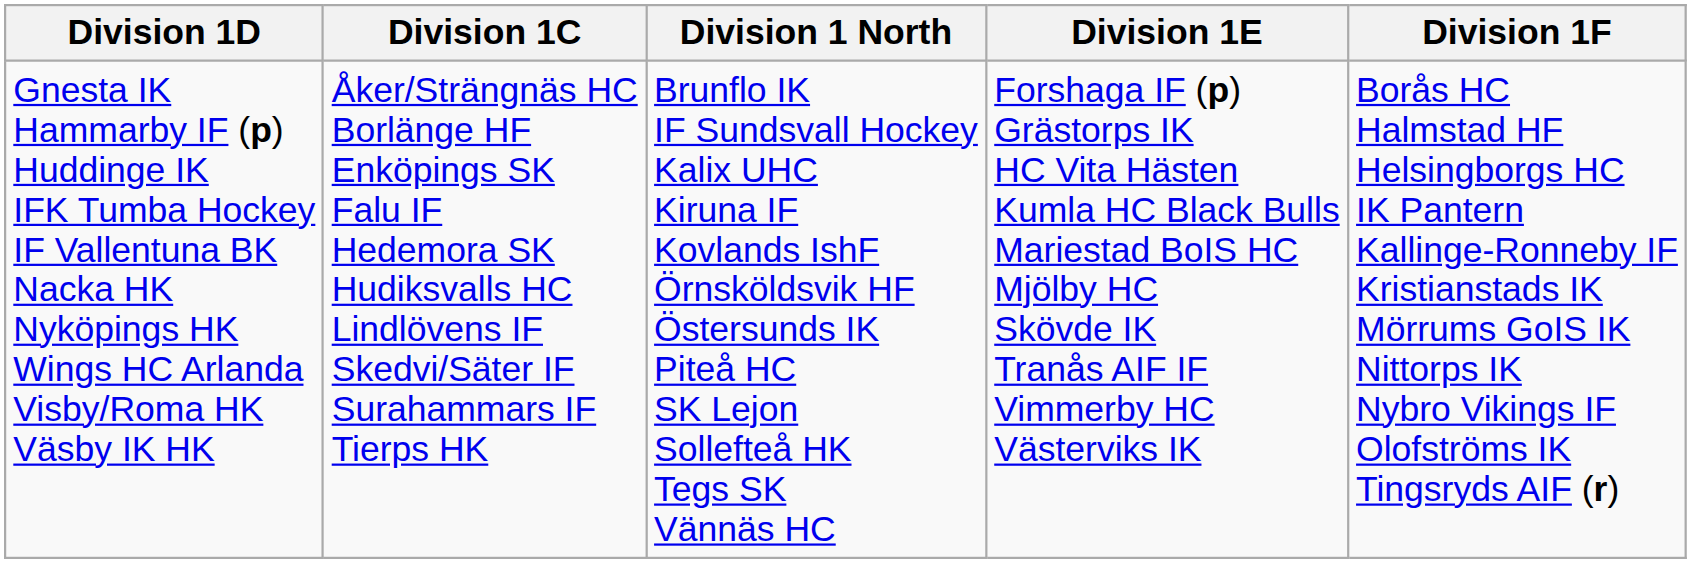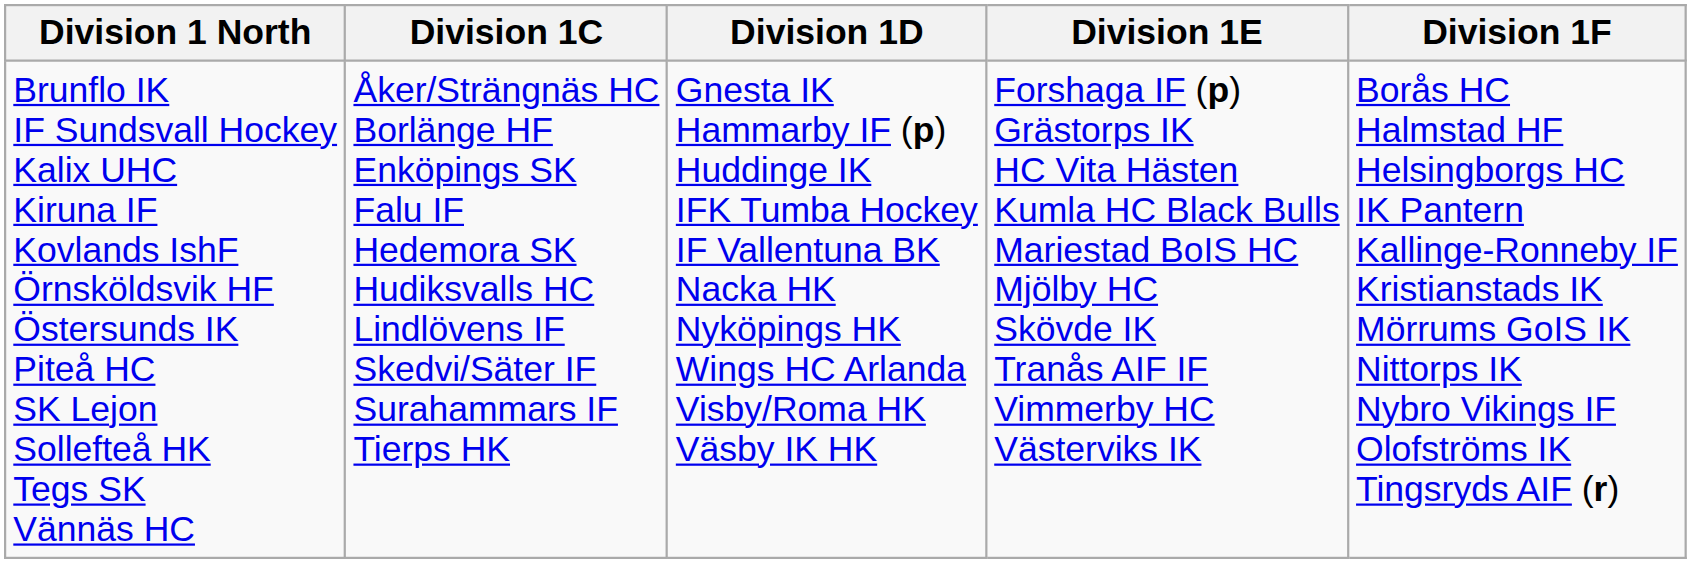columns swapped: Division 1 North <-> Division 1D
